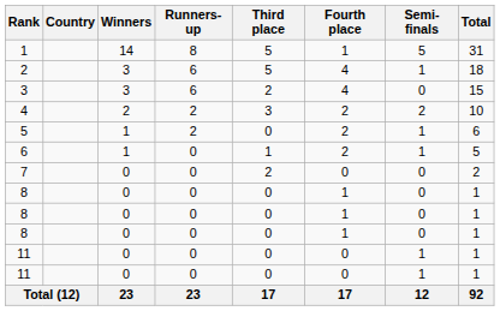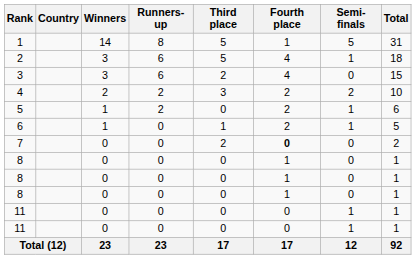7 | Fourth place: normal -> bold
